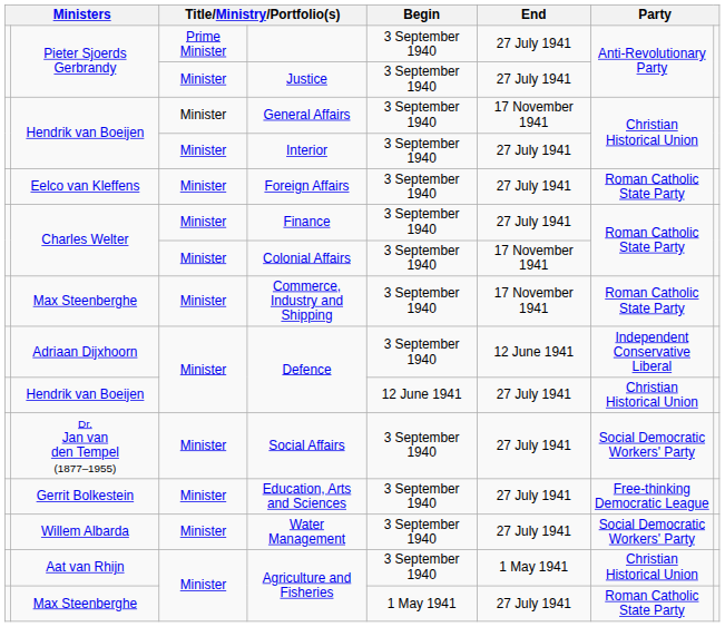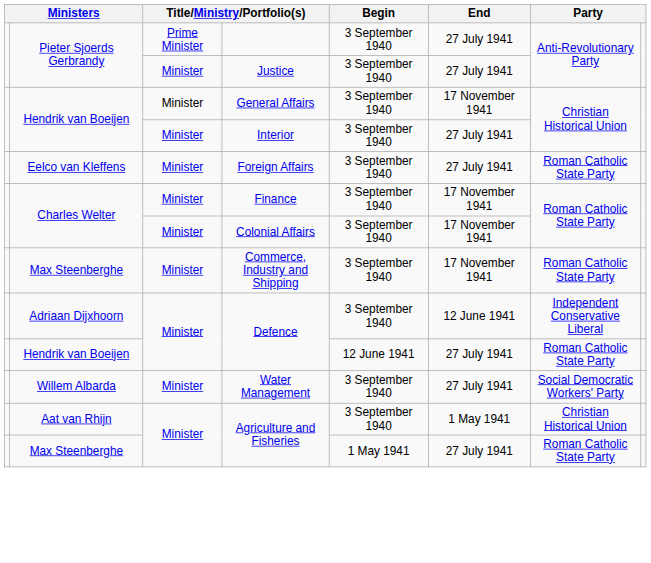Finance | End: 27 July 1941 -> 17 November 1941
Hendrik van Boeijen / Defence | column 7: Christian Historical Union -> Roman Catholic State Party
- row: Dr. Jan van den Tempel (1877–1955) | Minister | Social Affairs | 3 September 1940 | 27 July 1941 | Social Democratic Workers' Party
- row: Gerrit Bolkestein | Minister | Education, Arts and Sciences | 3 September 1940 | 27 July 1941 | Free-thinking Democratic League
